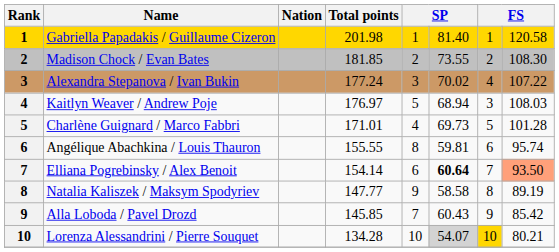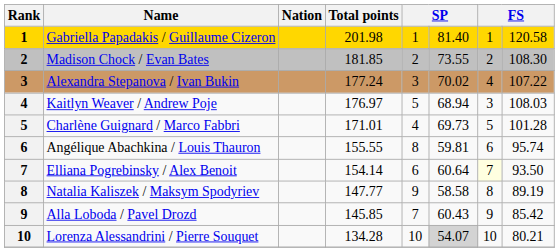Elliana Pogrebinsky / Alex Benoit | column 6: bold -> normal
Elliana Pogrebinsky / Alex Benoit | column 7: no background -> lightyellow background
Elliana Pogrebinsky / Alex Benoit | column 8: lightsalmon background -> no background
Lorenza Alessandrini / Pierre Souquet | column 7: gold background -> no background
